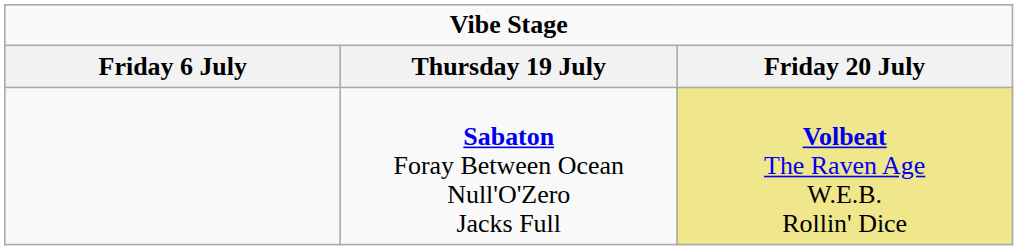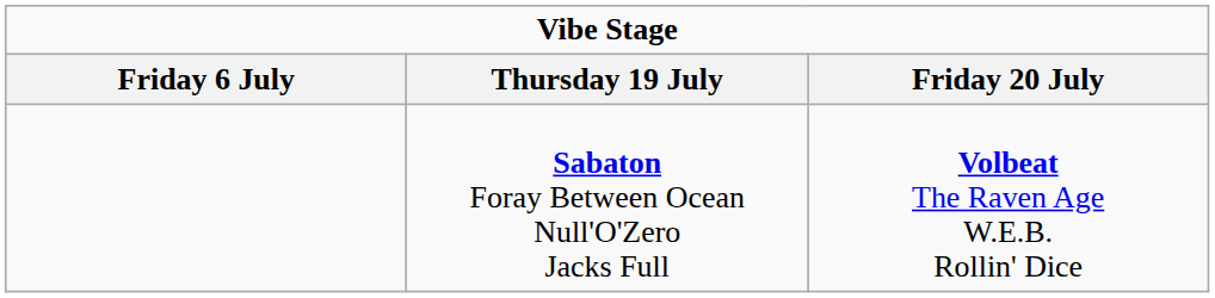Sabaton Foray Between Ocean Null'O'Zero Jacks Full | Friday 20 July: khaki background -> no background
